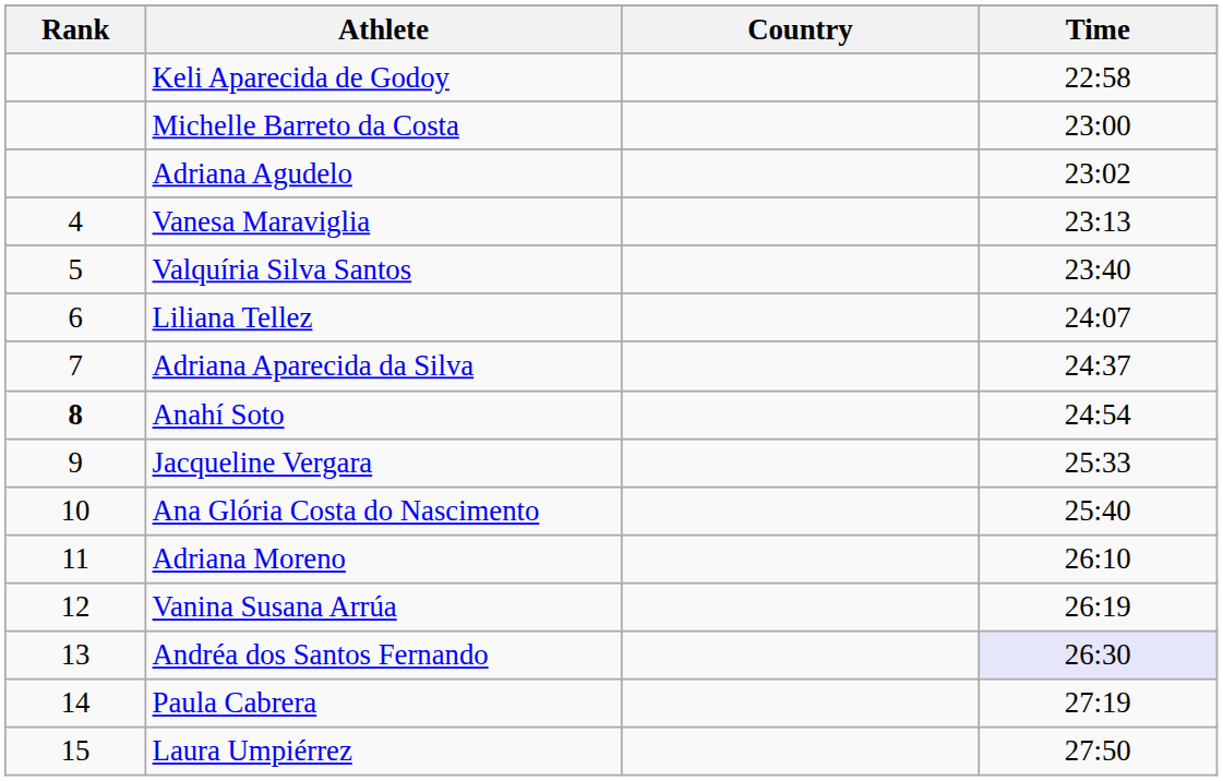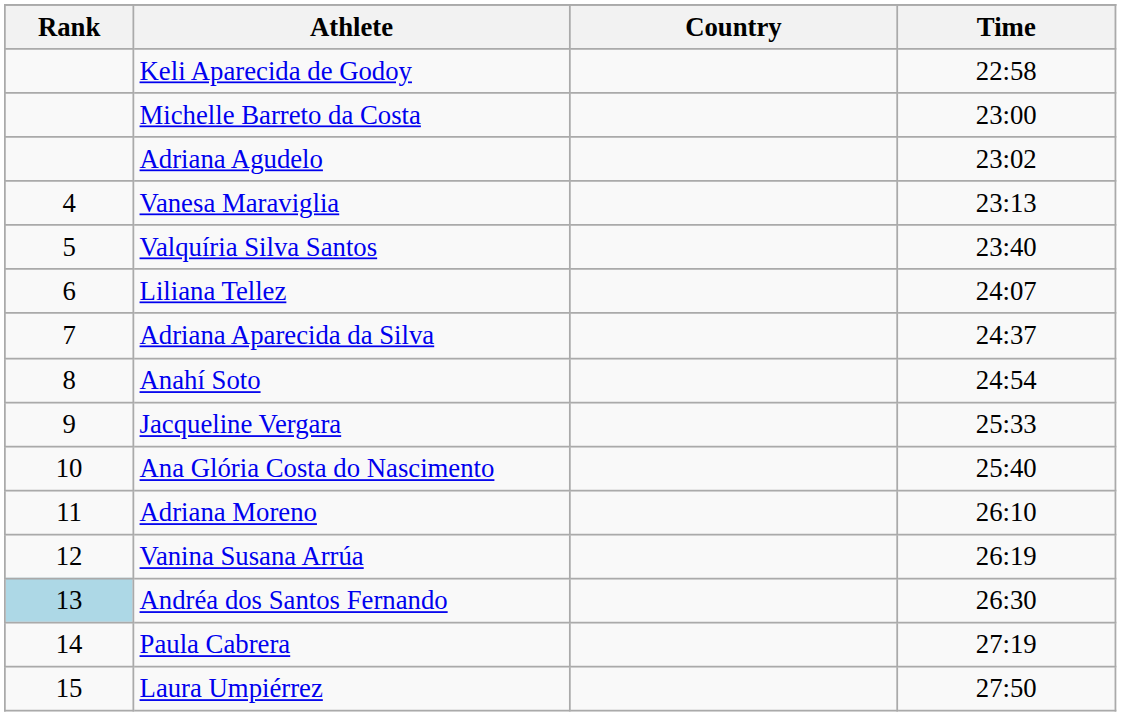Anahí Soto | Rank: bold -> normal
Andréa dos Santos Fernando | Rank: no background -> lightblue background
Andréa dos Santos Fernando | Time: lavender background -> no background
